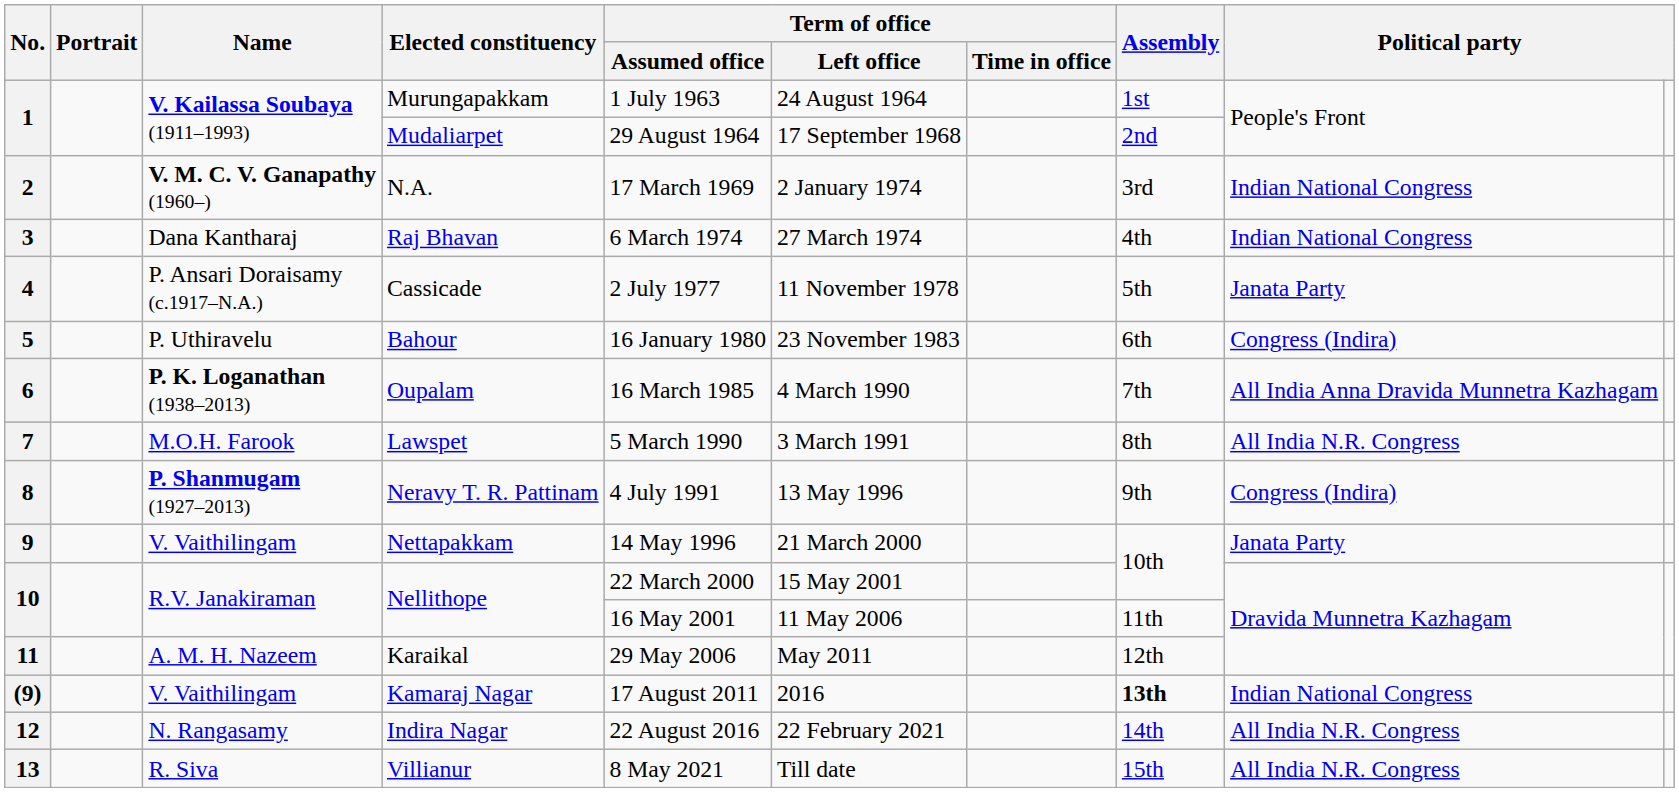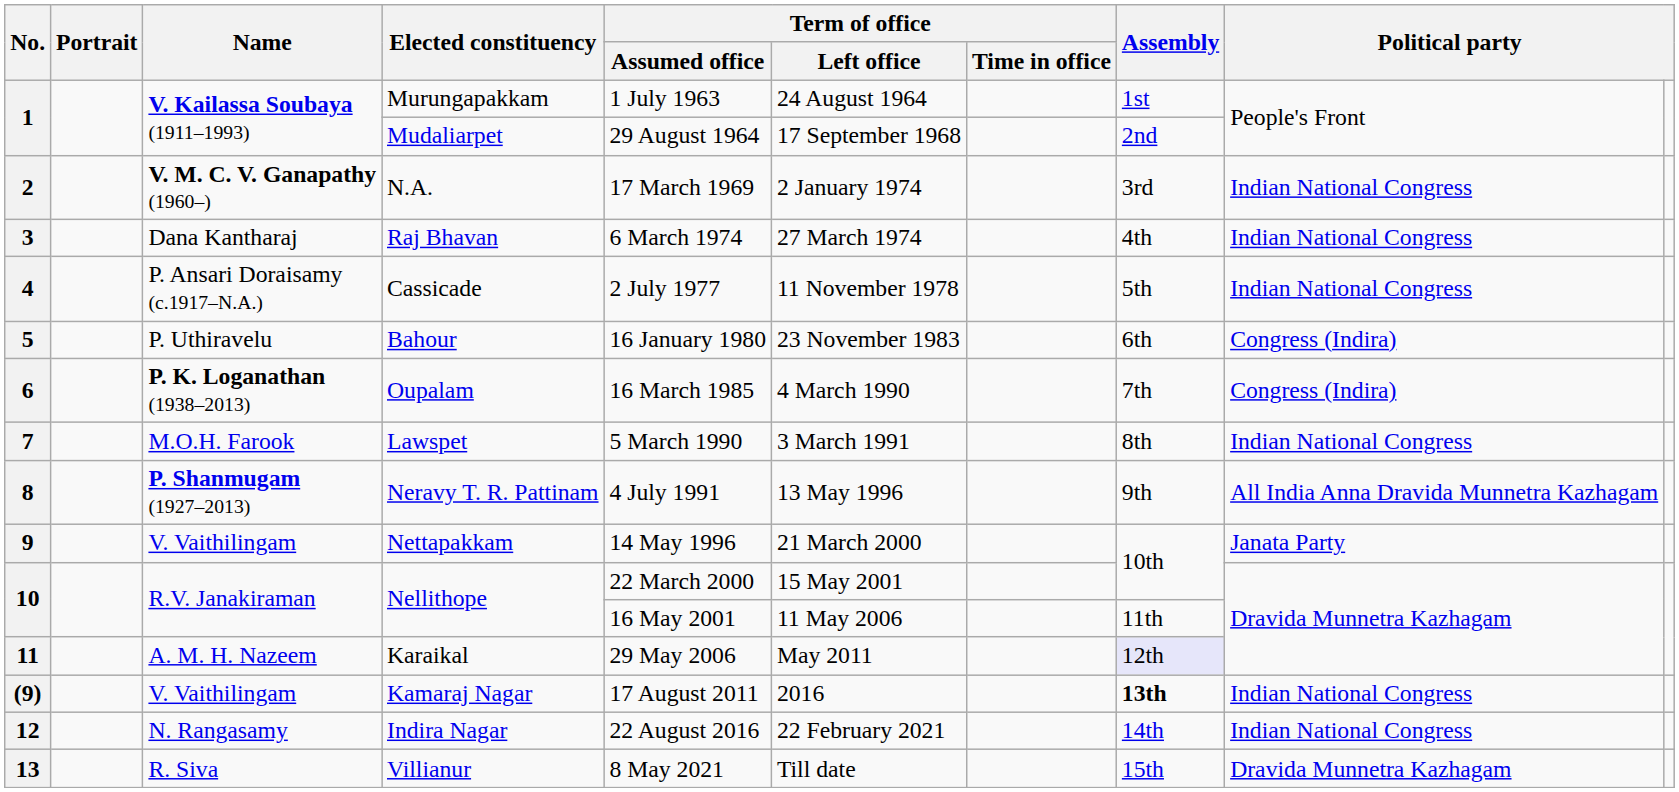Cassicade | column 9: Janata Party -> Indian National Congress
Oupalam | column 9: All India Anna Dravida Munnetra Kazhagam -> Congress (Indira)
Lawspet | column 9: All India N.R. Congress -> Indian National Congress
Neravy T. R. Pattinam | column 9: Congress (Indira) -> All India Anna Dravida Munnetra Kazhagam
Karaikal | Assembly: no background -> lavender background
Indira Nagar | column 9: All India N.R. Congress -> Indian National Congress
Villianur | column 9: All India N.R. Congress -> Dravida Munnetra Kazhagam
